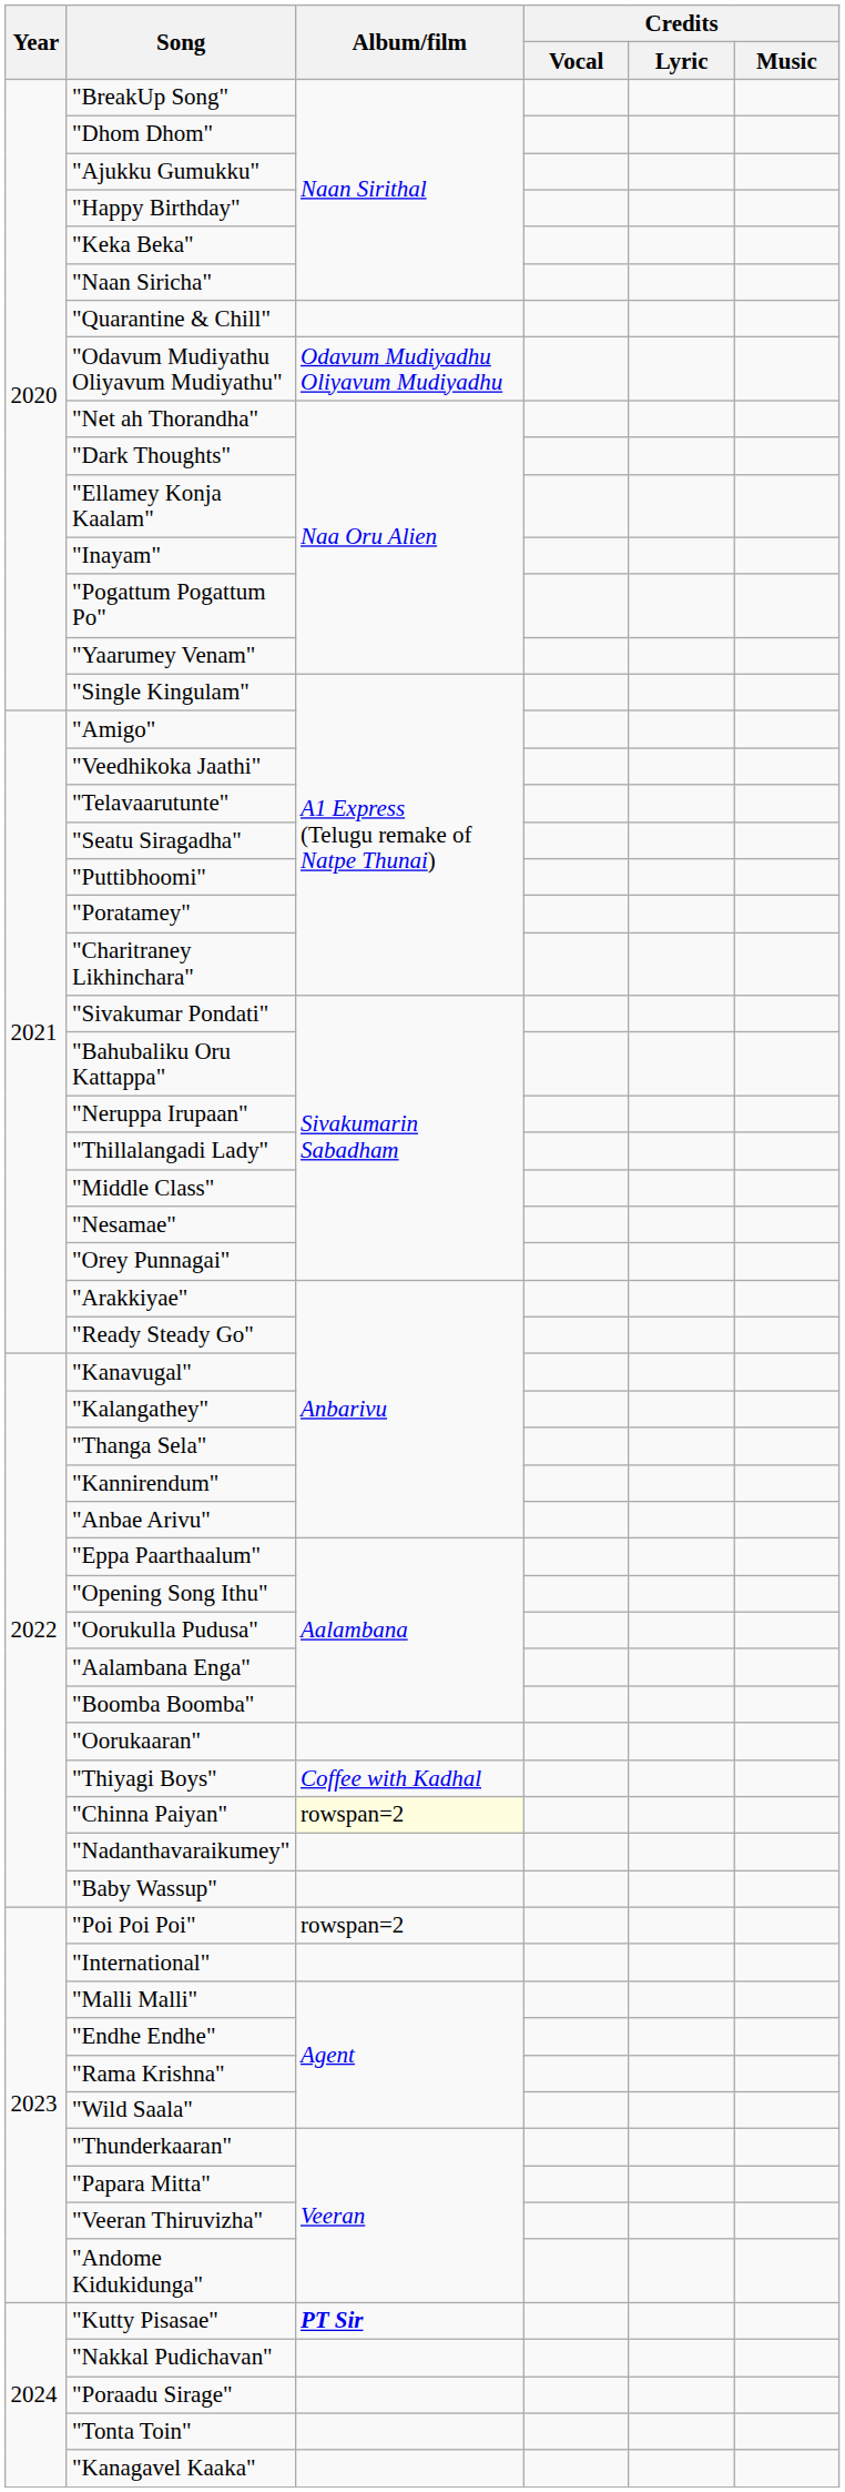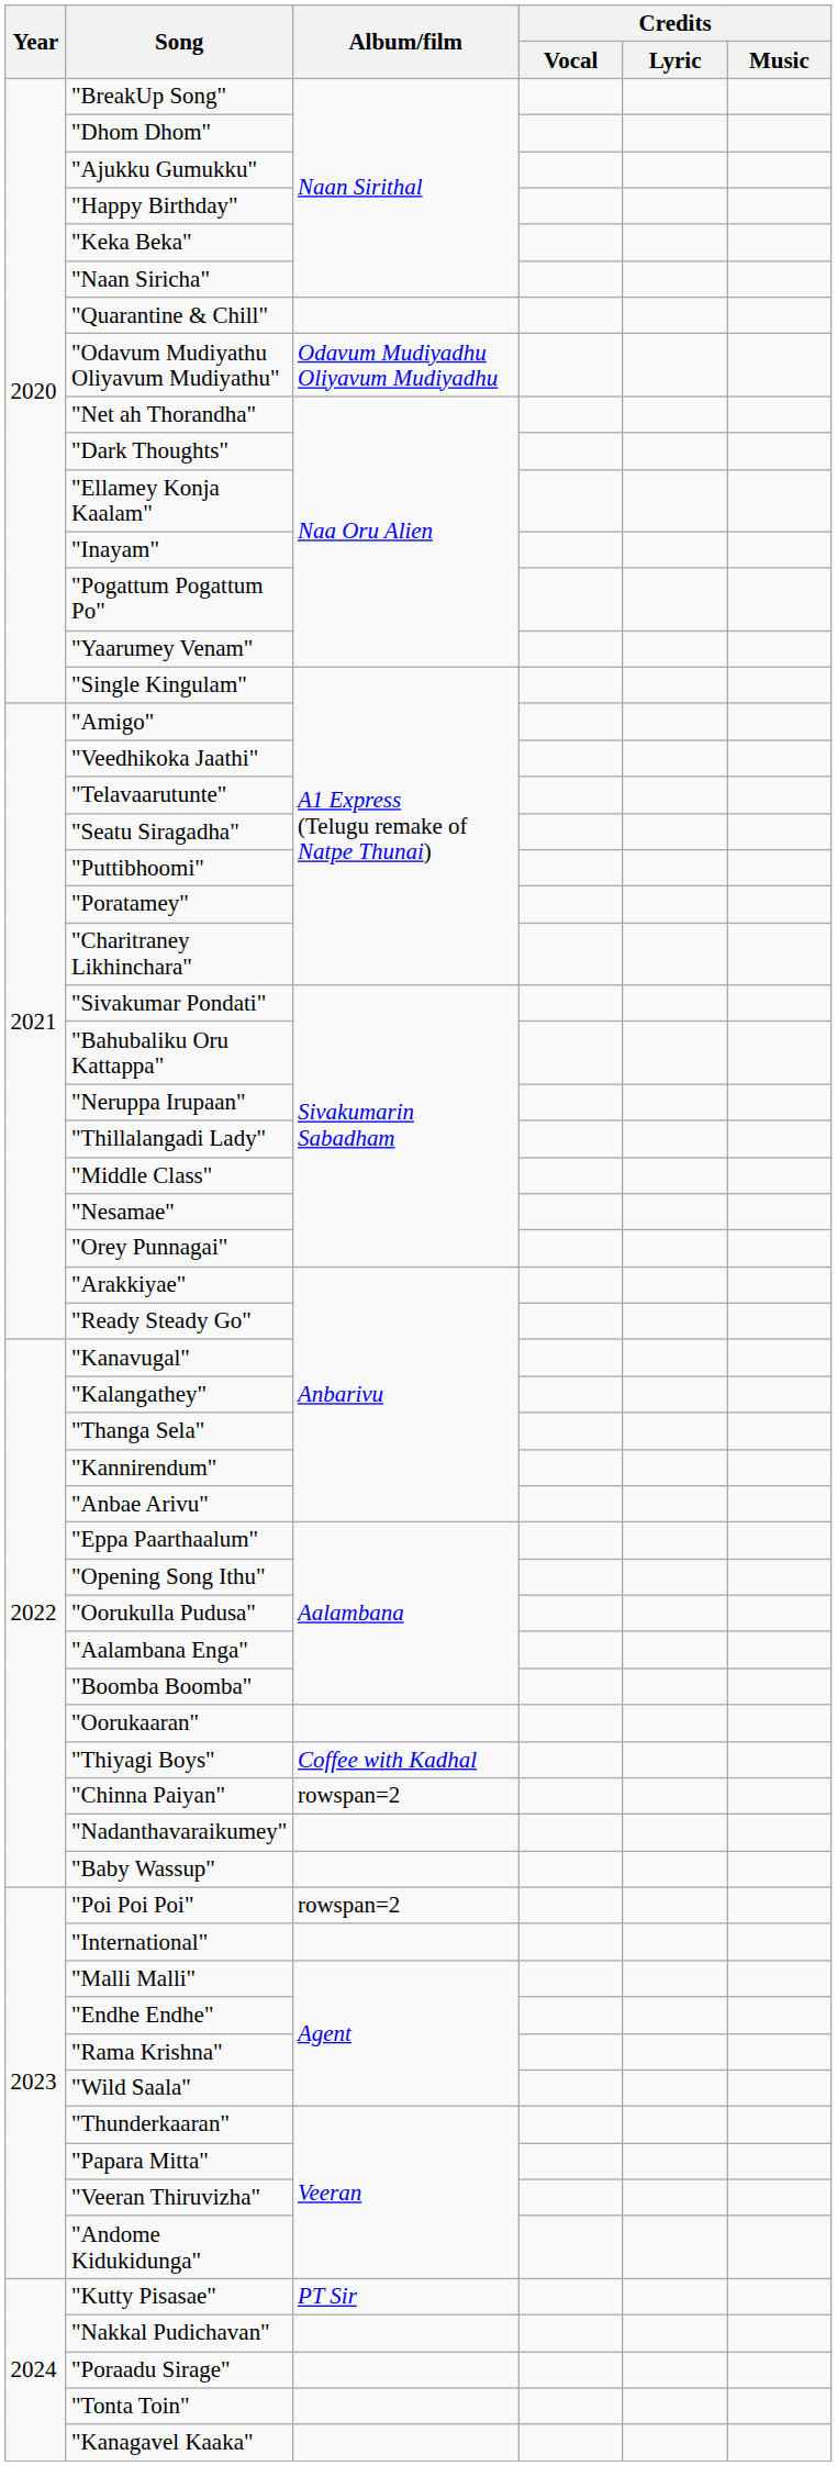"Chinna Paiyan" | Album/film: lightyellow background -> no background
"Kutty Pisasae" | Album/film: bold -> normal
